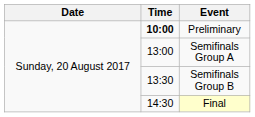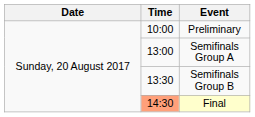Preliminary | Time: bold -> normal
Final | Time: no background -> lightsalmon background
